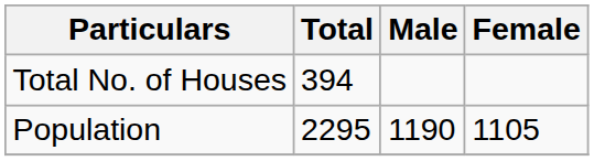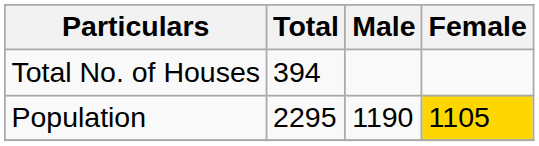Population | Female: no background -> gold background
